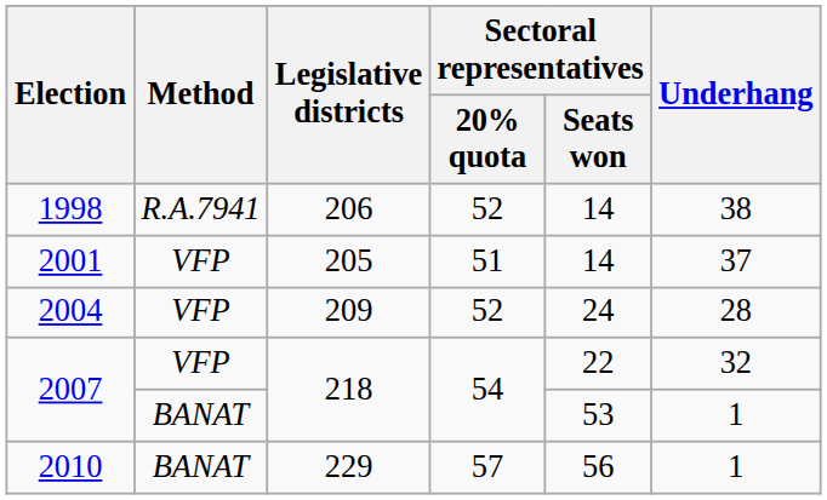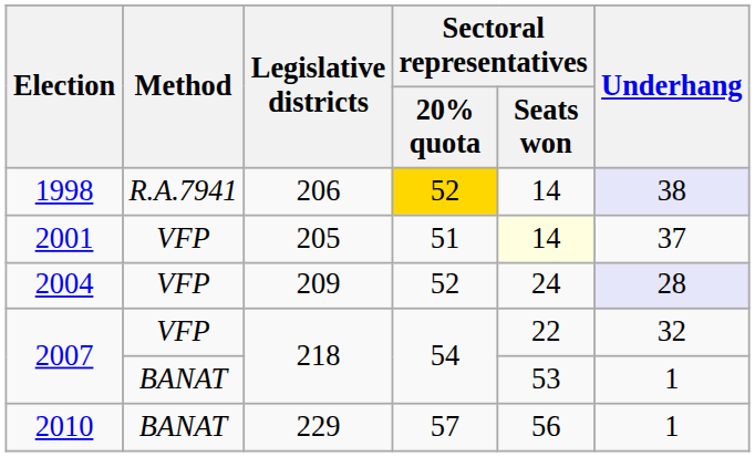1998 | Sectoral representatives / 20% quota: no background -> gold background
1998 | Underhang: no background -> lavender background
2001 | Sectoral representatives / Seats won: no background -> lightyellow background
2004 | Underhang: no background -> lavender background
